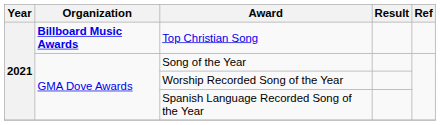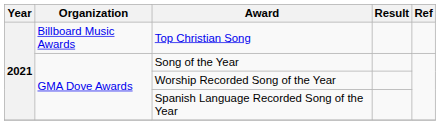Top Christian Song | Organization: bold -> normal
